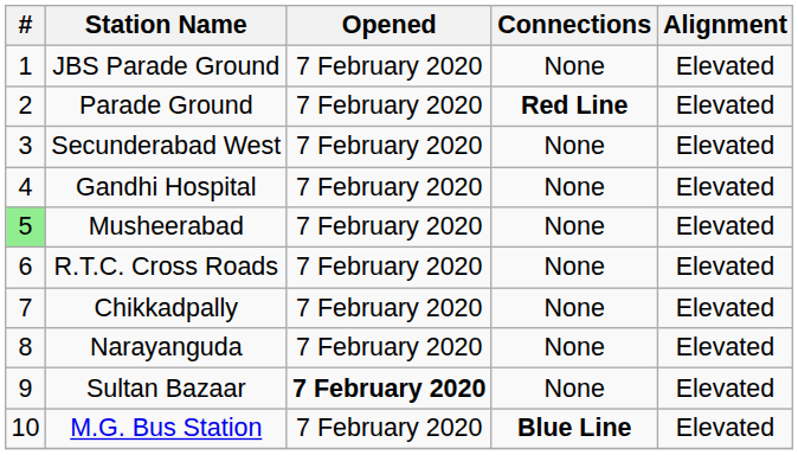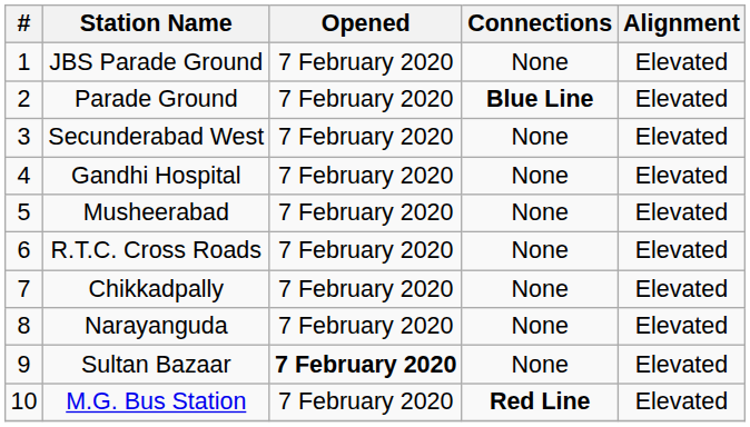Parade Ground | Connections: Red Line -> Blue Line
Musheerabad | #: lightgreen background -> no background
M.G. Bus Station | Connections: Blue Line -> Red Line
